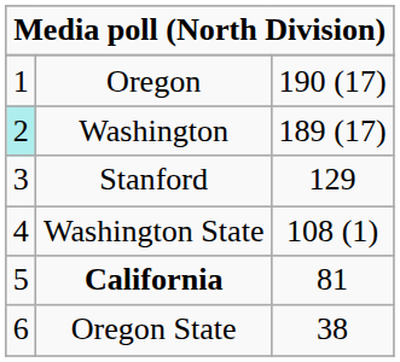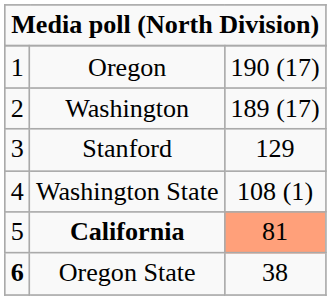Washington | column 1: paleturquoise background -> no background
California | column 3: no background -> lightsalmon background
Oregon State | column 1: normal -> bold
